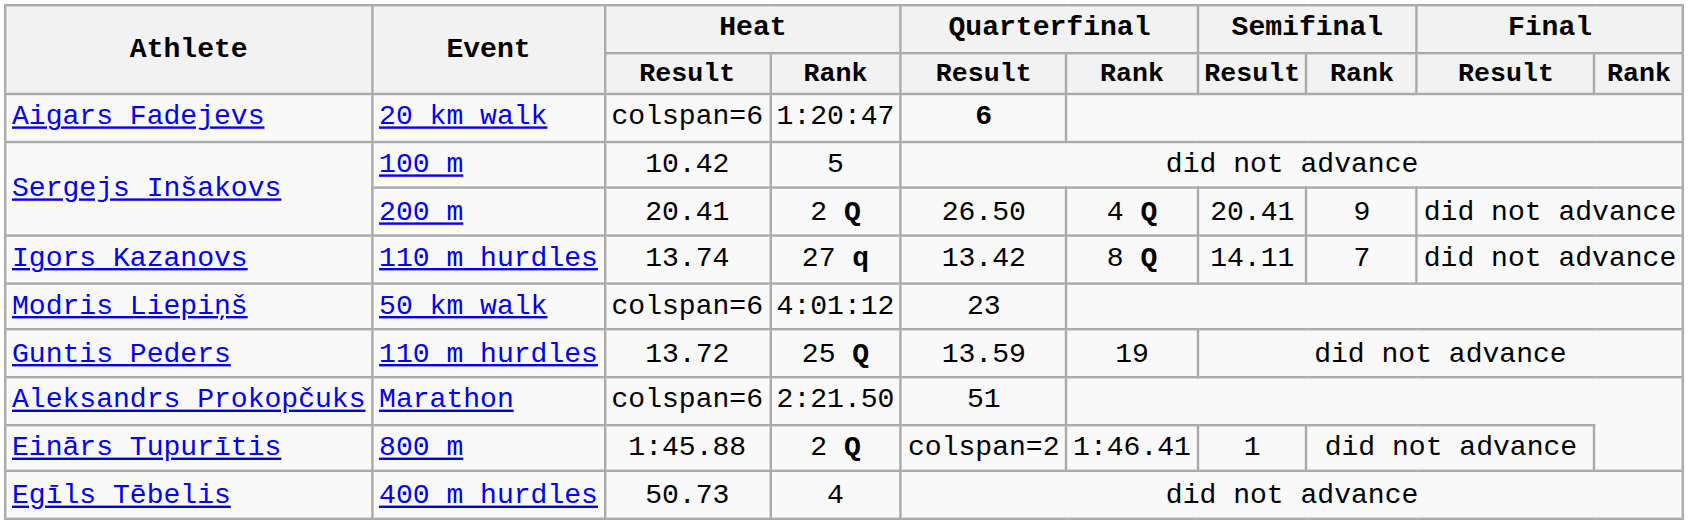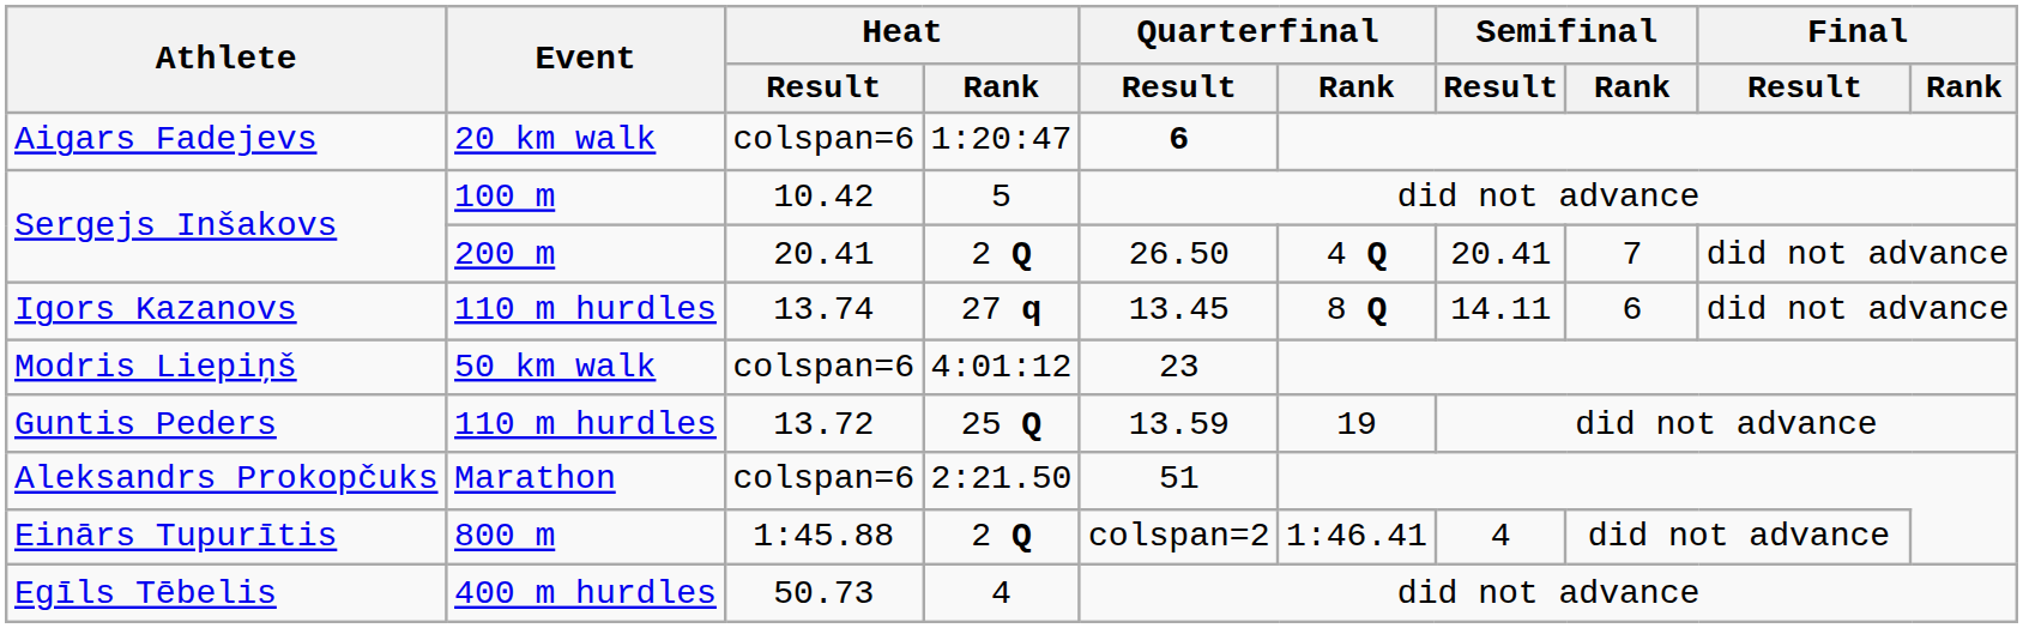Sergejs Inšakovs / 200 m | Semifinal / Rank: 9 -> 7
Igors Kazanovs | Quarterfinal / Result: 13.42 -> 13.45
Igors Kazanovs | Semifinal / Rank: 7 -> 6
Einārs Tupurītis | Semifinal / Result: 1 -> 4
